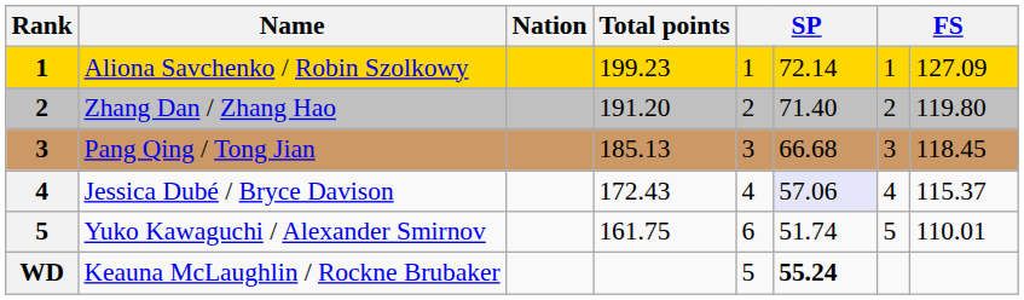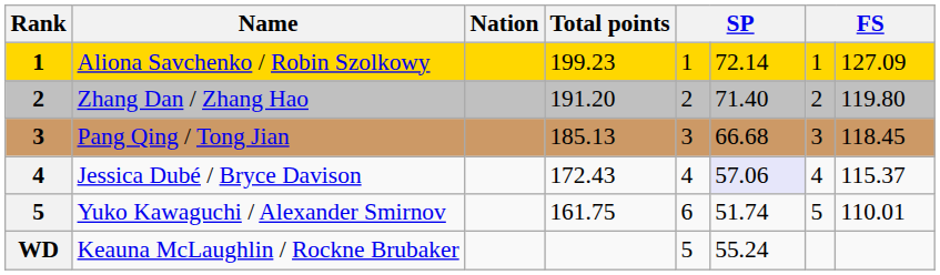Keauna McLaughlin / Rockne Brubaker | column 6: bold -> normal
